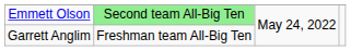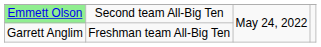row 1 | column 1: no background -> lightgreen background
row 1 | column 2: lightgreen background -> no background
